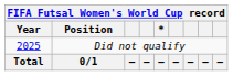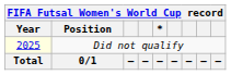Did not qualify | Year: no background -> lightyellow background
